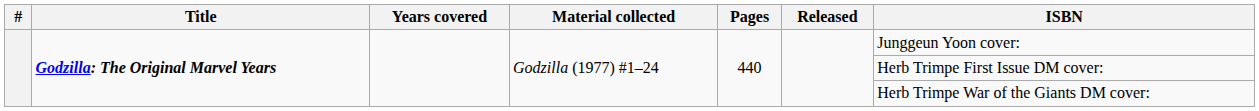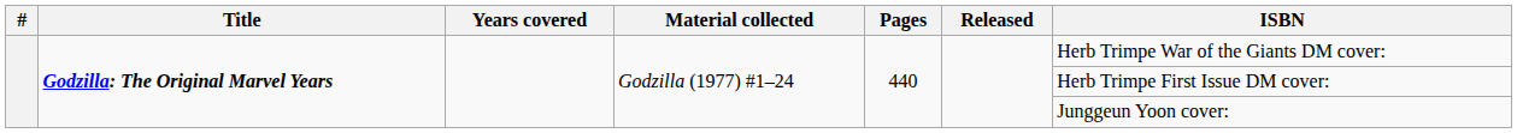row 2 | ISBN: Junggeun Yoon cover: -> Herb Trimpe War of the Giants DM cover:
row 4 | ISBN: Herb Trimpe War of the Giants DM cover: -> Junggeun Yoon cover:
